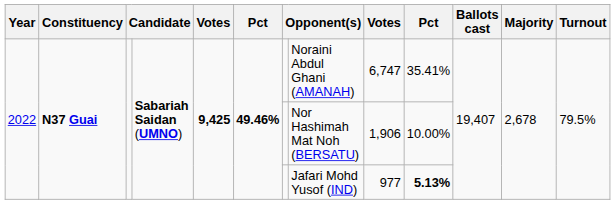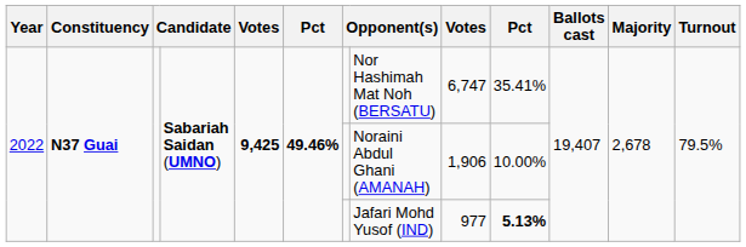row 2 | column 8: Noraini Abdul Ghani (AMANAH) -> Nor Hashimah Mat Noh (BERSATU)
row 3 | column 8: Nor Hashimah Mat Noh (BERSATU) -> Noraini Abdul Ghani (AMANAH)
